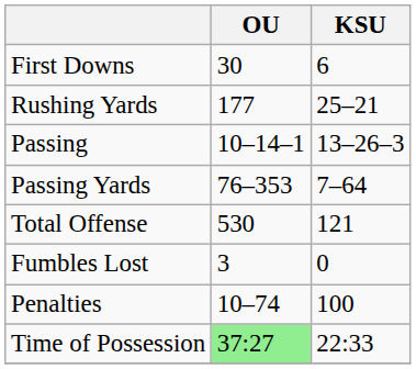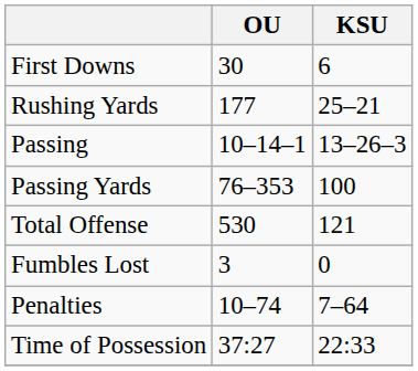Passing Yards | KSU: 7–64 -> 100
Penalties | KSU: 100 -> 7–64
Time of Possession | OU: lightgreen background -> no background
